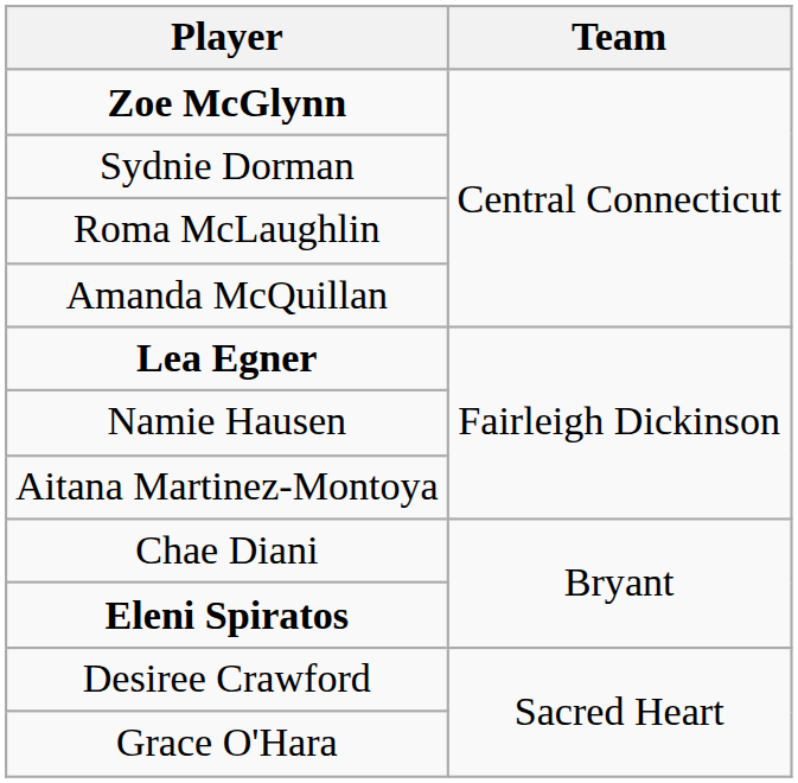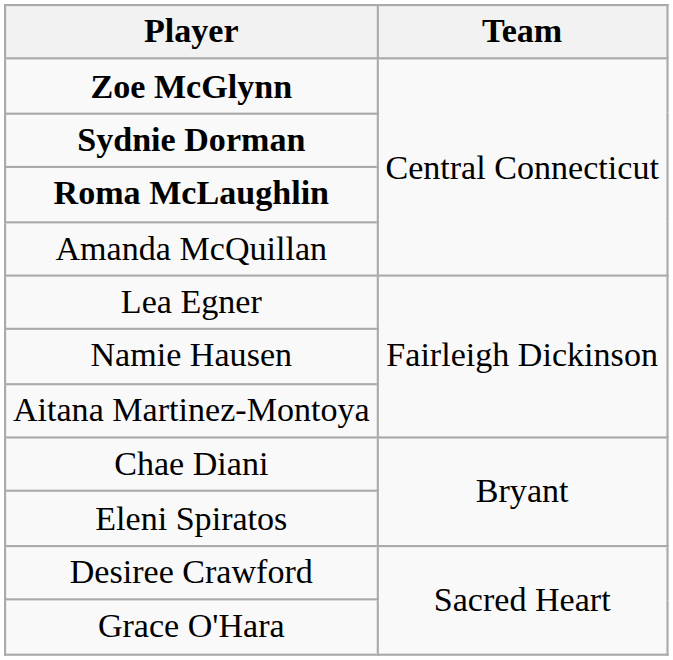Sydnie Dorman | Player: normal -> bold
Roma McLaughlin | Player: normal -> bold
Lea Egner | Player: bold -> normal
Eleni Spiratos | Player: bold -> normal
